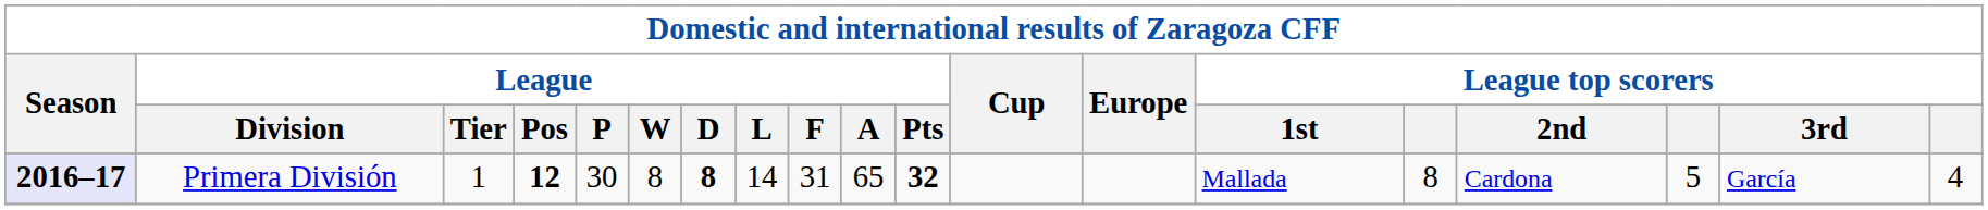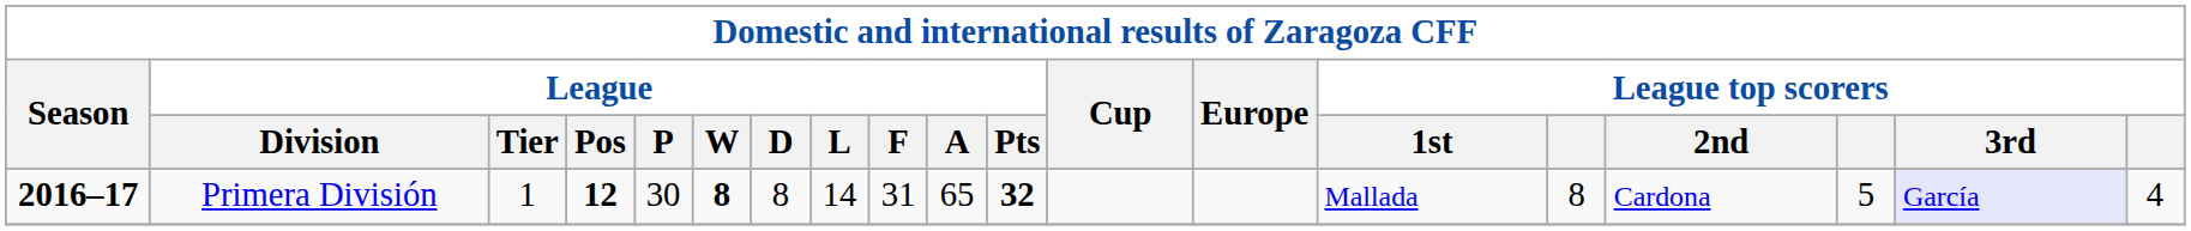Primera División | Season: lavender background -> no background
Primera División | League / W: normal -> bold
Primera División | League / D: bold -> normal
Primera División | League top scorers / 3rd: no background -> lavender background
